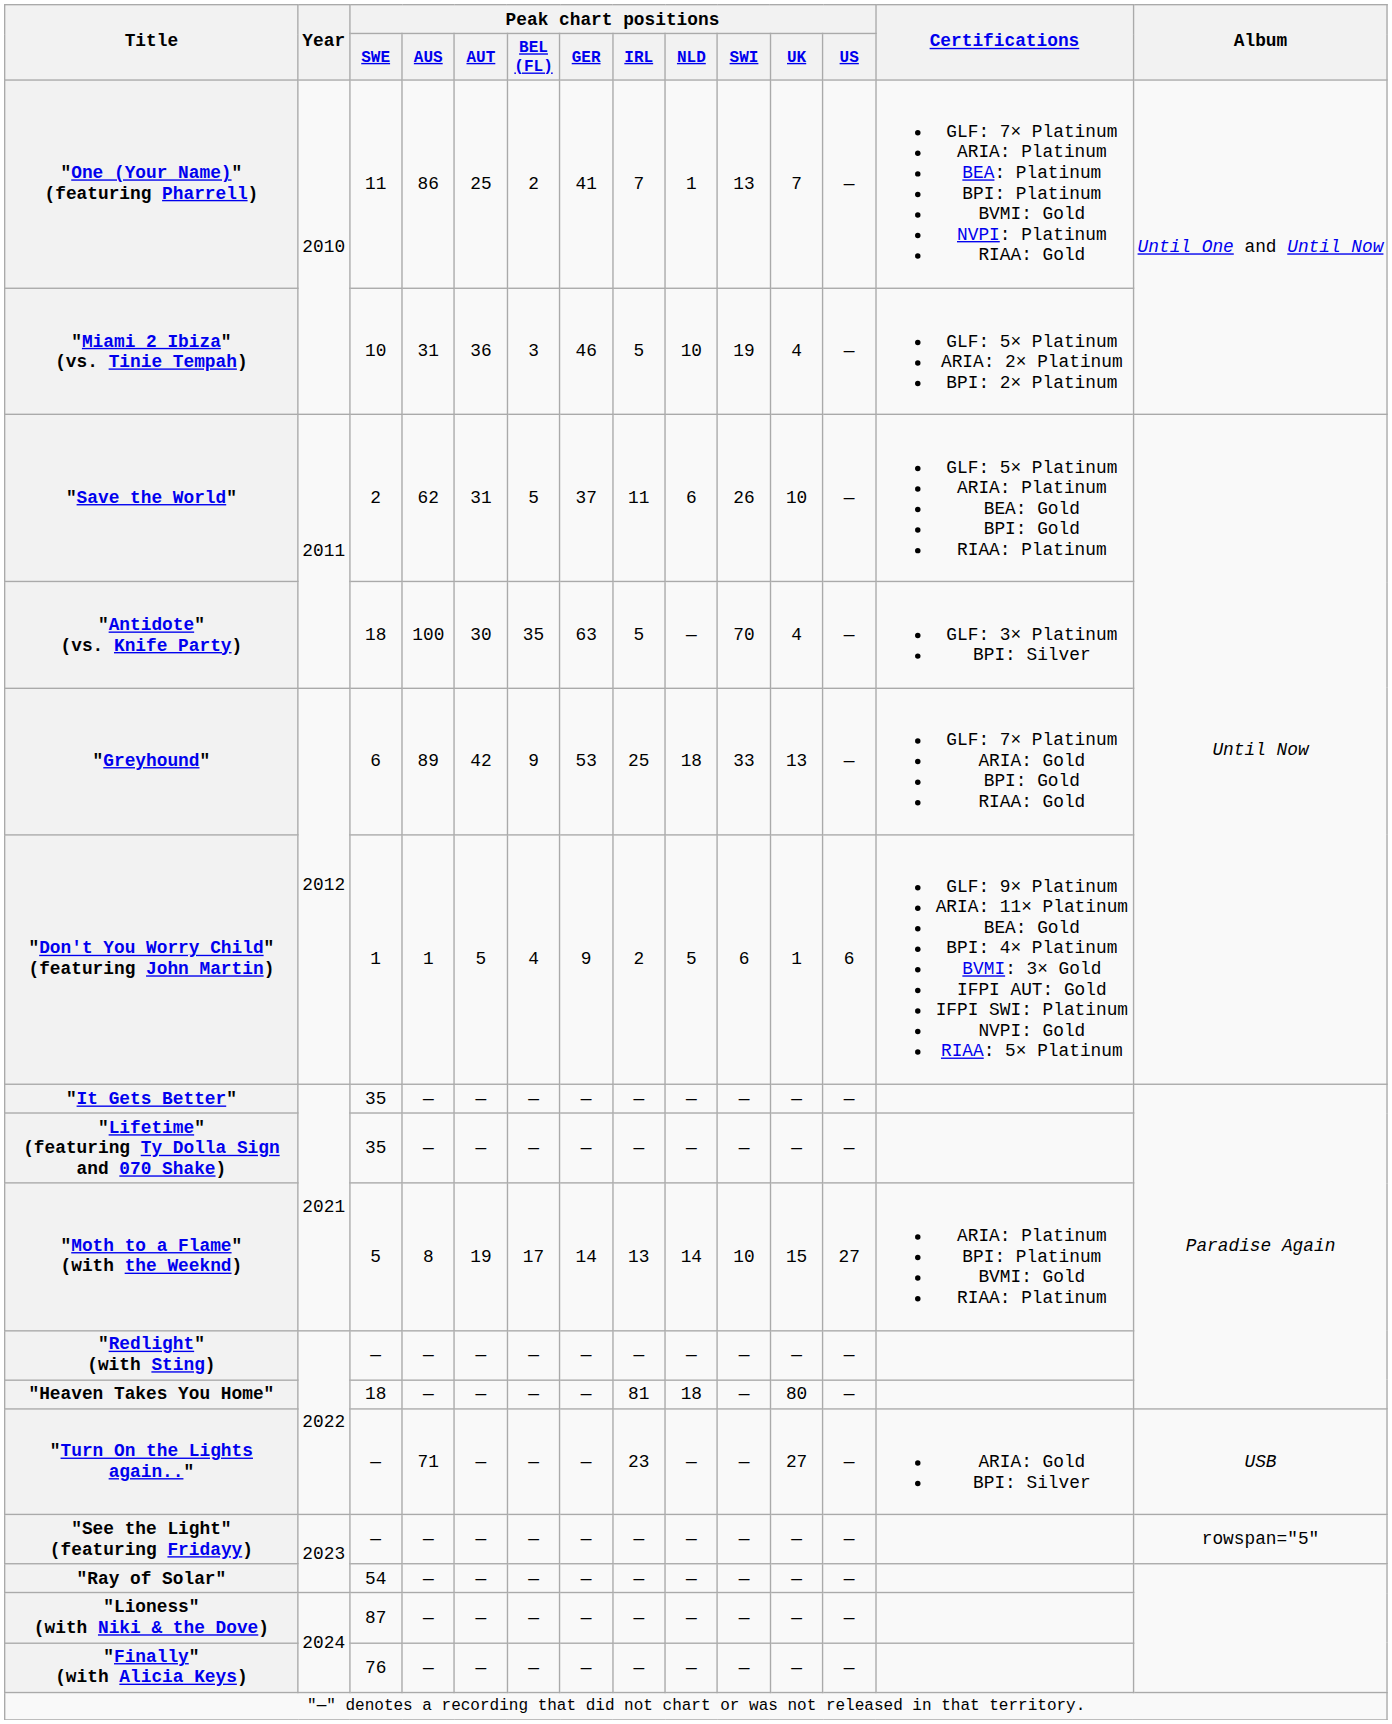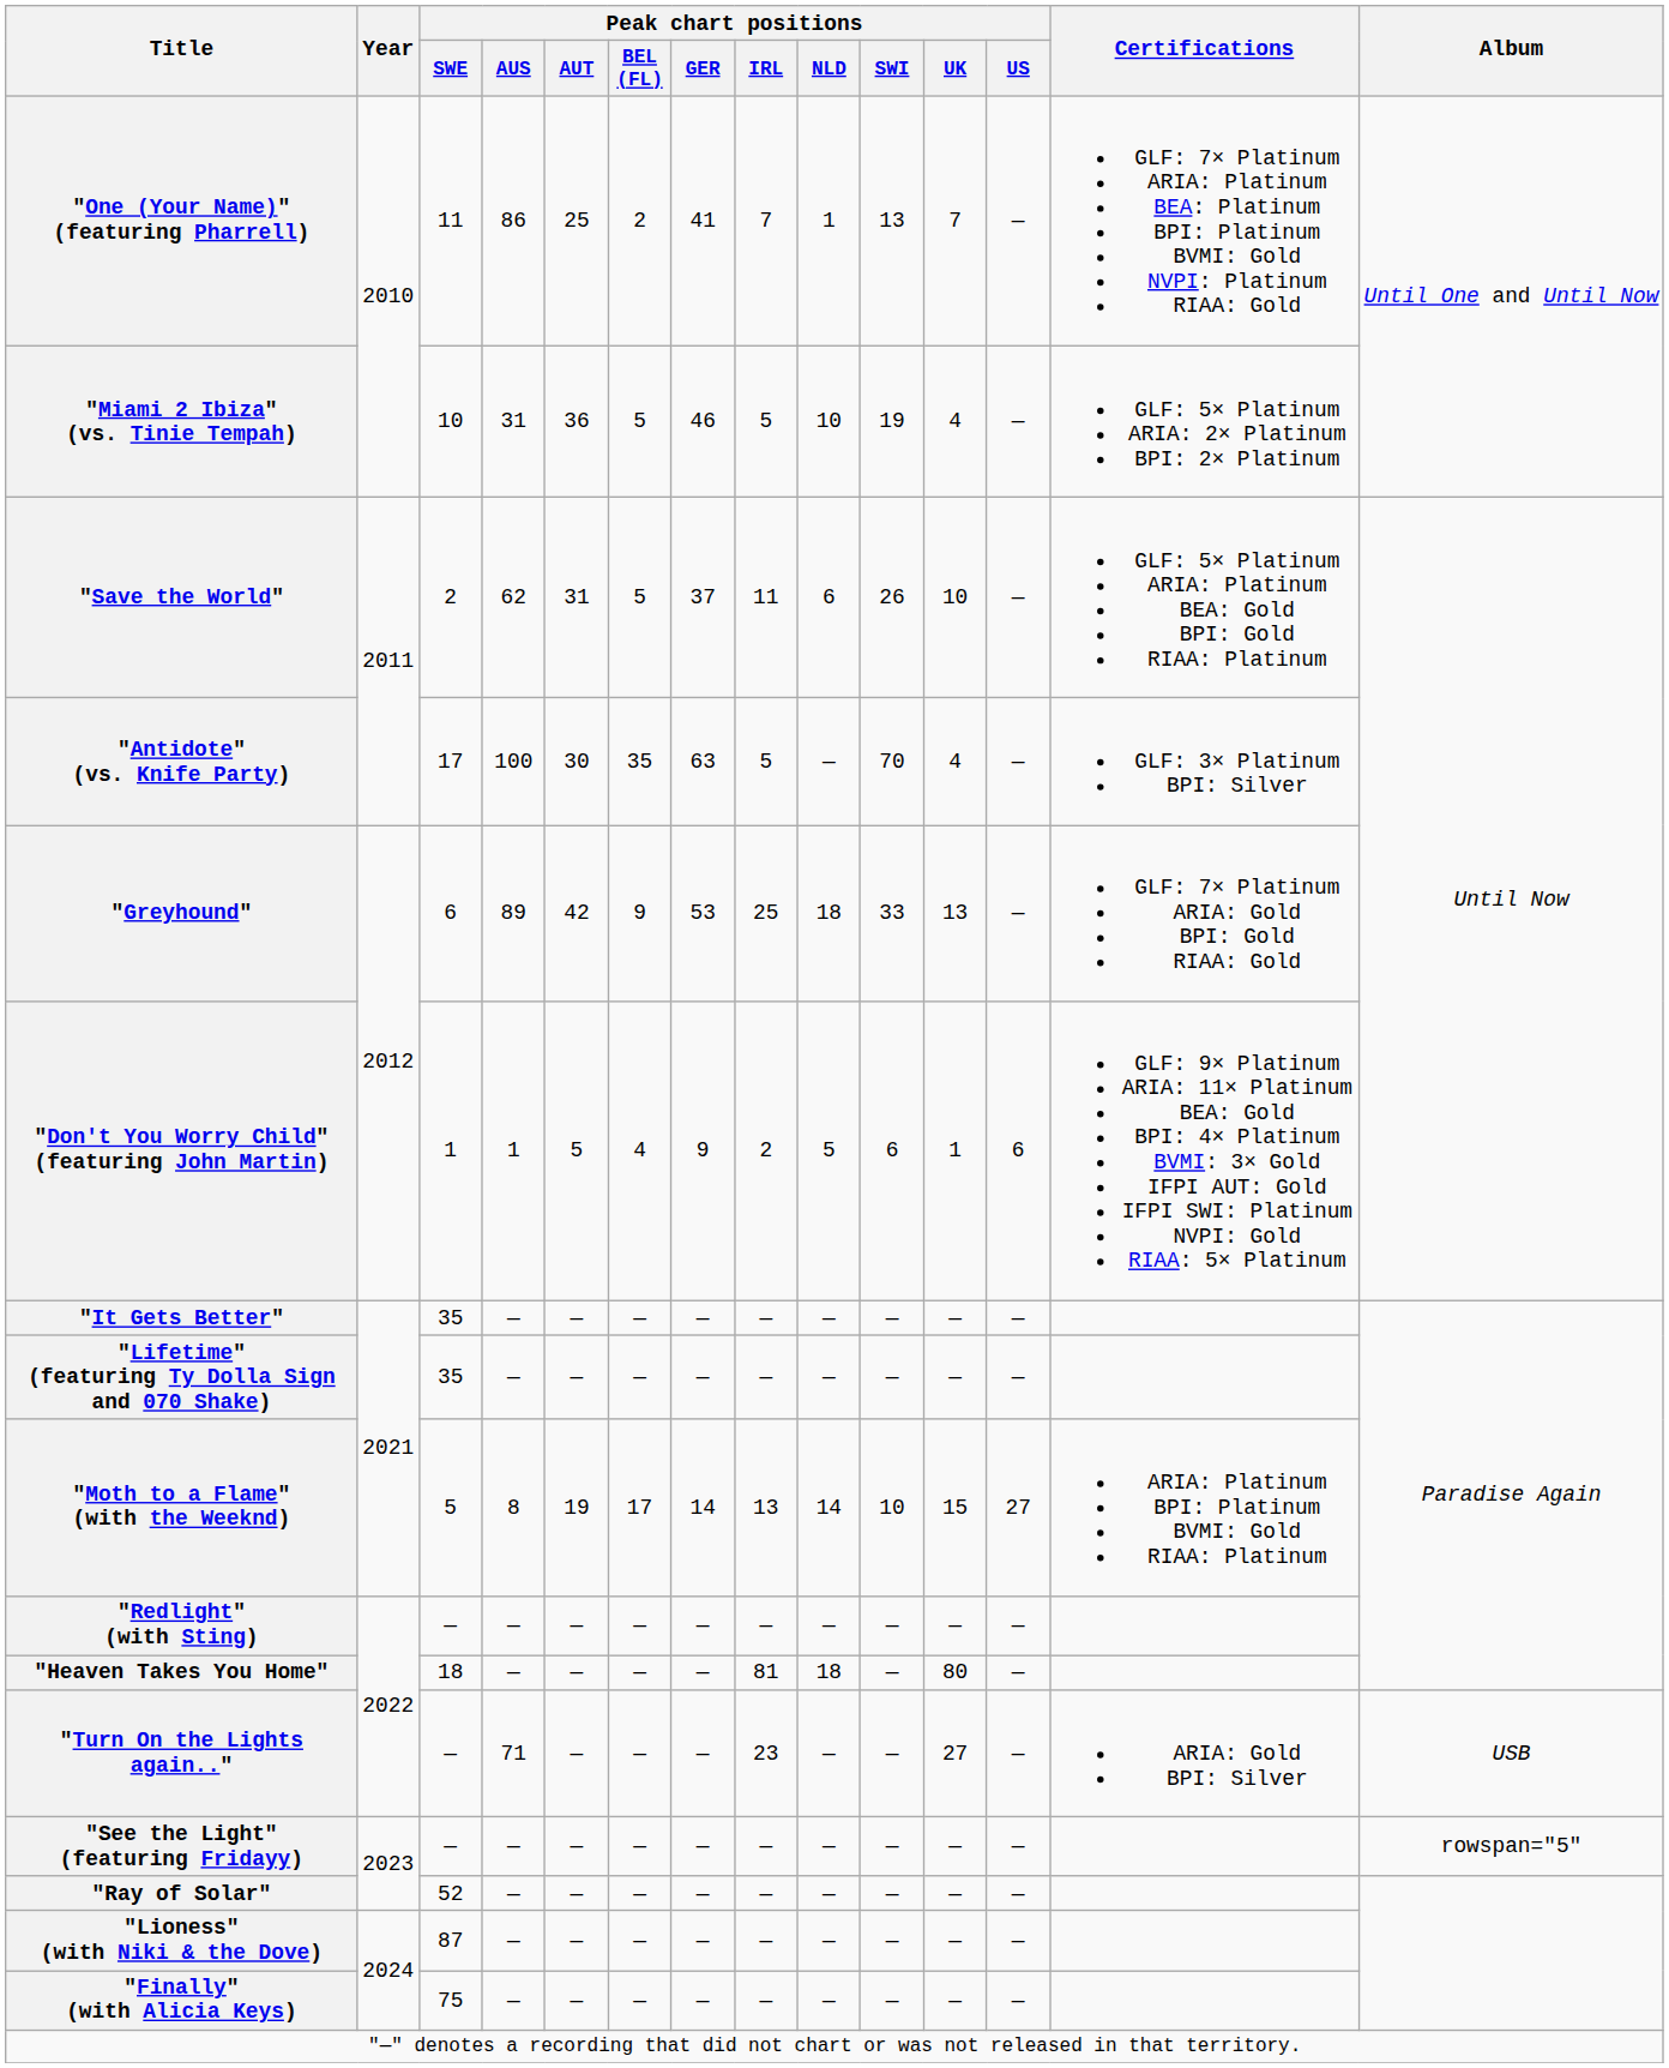"Miami 2 Ibiza" (vs. Tinie Tempah) | Peak chart positions / BEL (FL): 3 -> 5
"Antidote" (vs. Knife Party) | Peak chart positions / SWE: 18 -> 17
"Ray of Solar" | Peak chart positions / SWE: 54 -> 52
"Finally" (with Alicia Keys) | Peak chart positions / SWE: 76 -> 75
